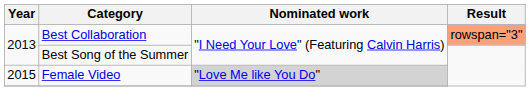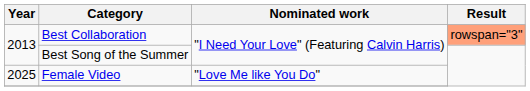Female Video | Year: 2015 -> 2025
Female Video | Nominated work: lightgrey background -> no background
